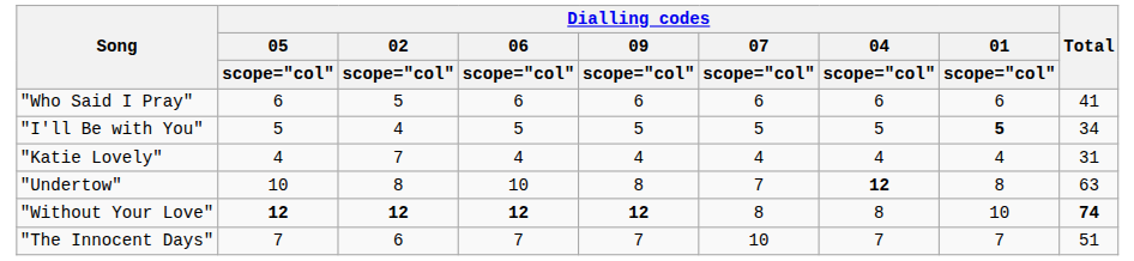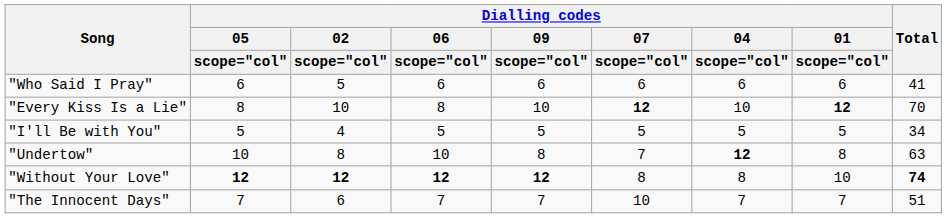+ row: "Every Kiss Is a Lie" | 8 | 10 | 8 | 10 | 12 | 10 | 12 | 70
"I'll Be with You" | Dialling codes / 01 / scope="col": bold -> normal
- row: "Katie Lovely" | 4 | 7 | 4 | 4 | 4 | 4 | 4 | 31
